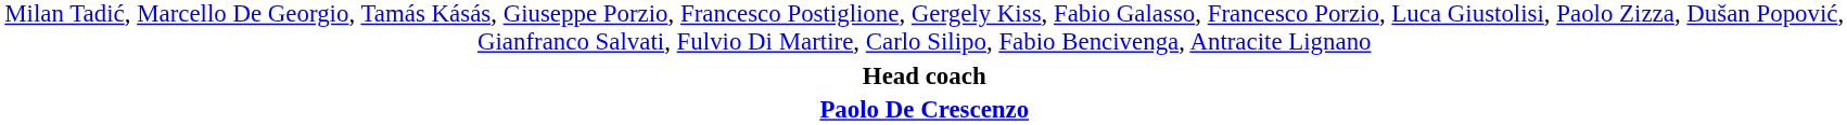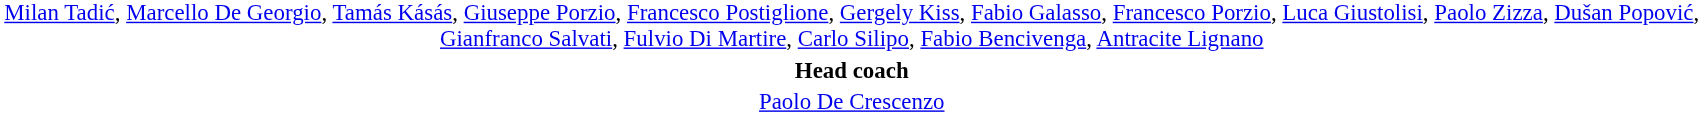row 3 | column 1: bold -> normal
